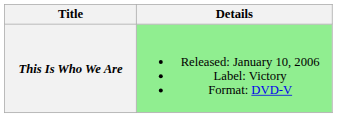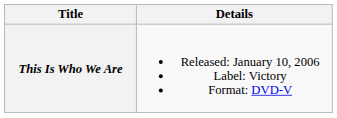This Is Who We Are | Details: lightgreen background -> no background
